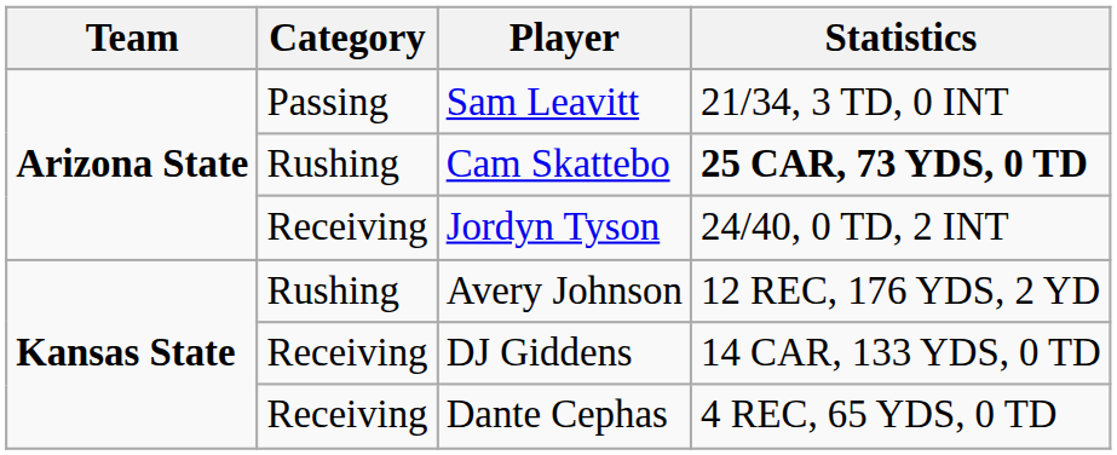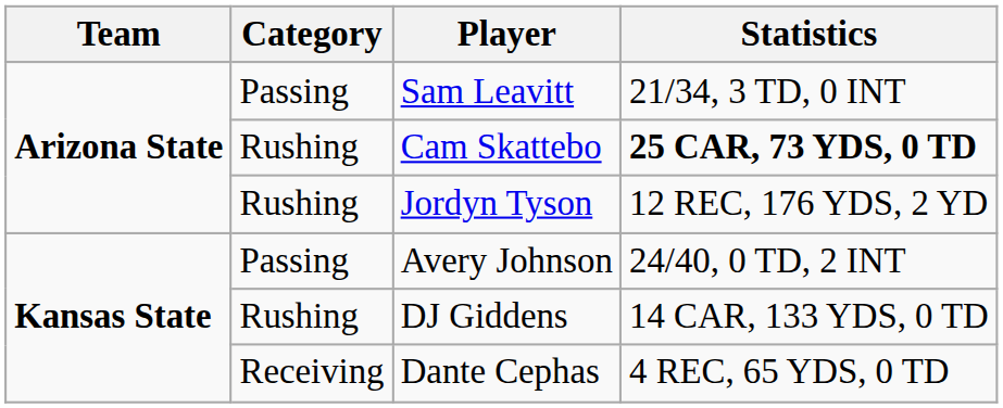Jordyn Tyson | Category: Receiving -> Rushing
Jordyn Tyson | Statistics: 24/40, 0 TD, 2 INT -> 12 REC, 176 YDS, 2 YD
Avery Johnson | Category: Rushing -> Passing
Avery Johnson | Statistics: 12 REC, 176 YDS, 2 YD -> 24/40, 0 TD, 2 INT
DJ Giddens | Category: Receiving -> Rushing
